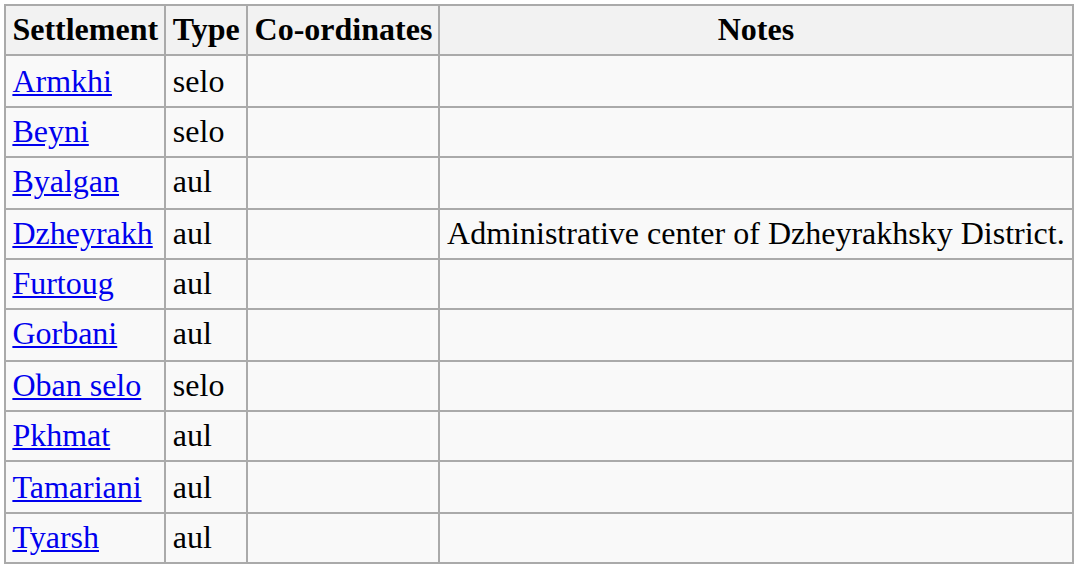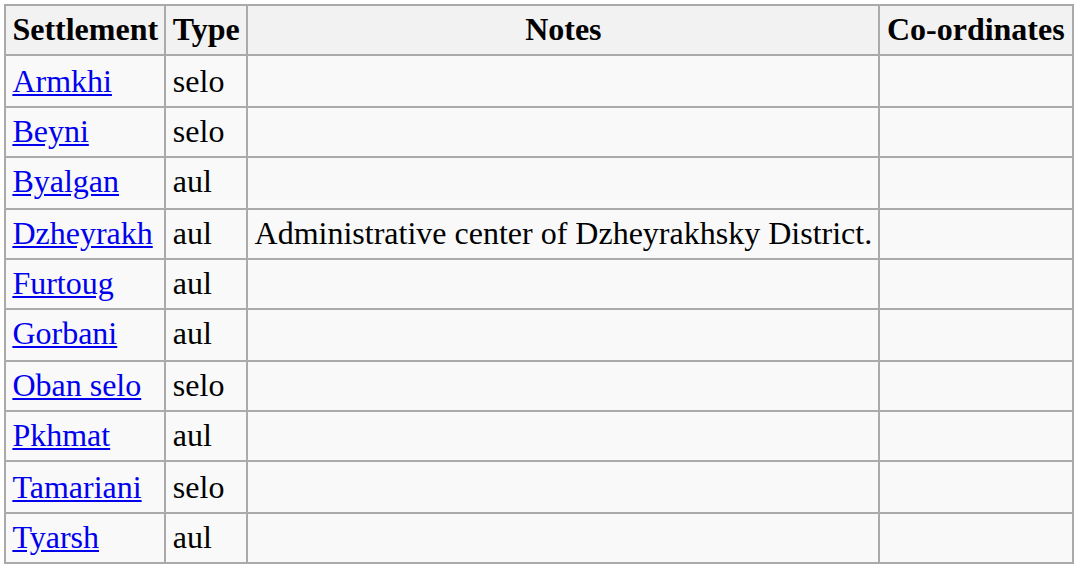columns swapped: Co-ordinates <-> Notes
Tamariani | Type: aul -> selo
